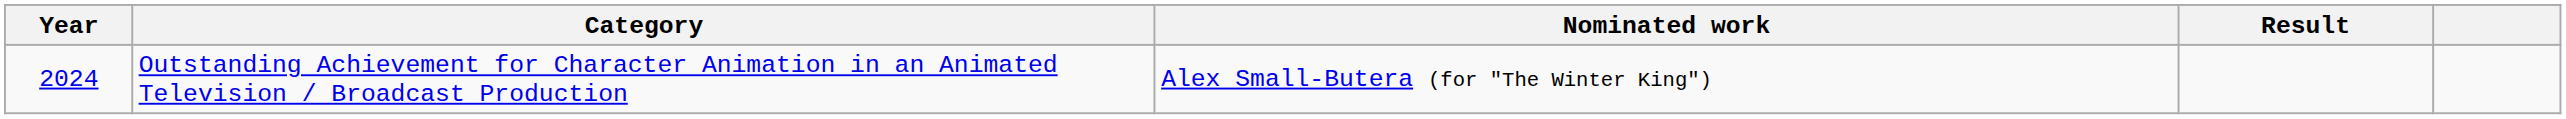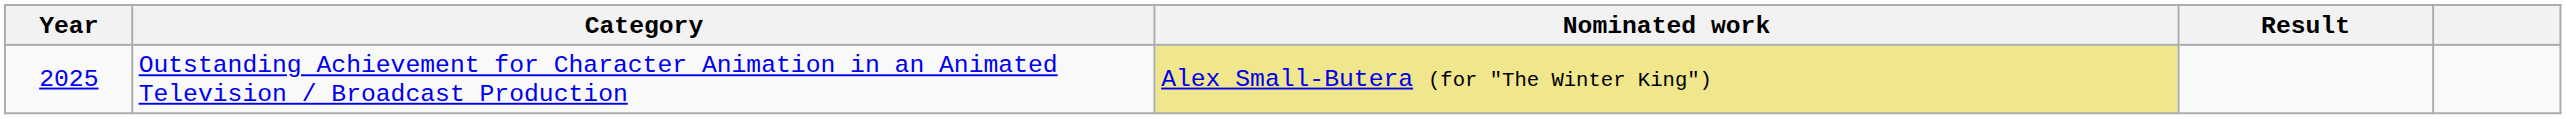row 2 | Year: 2024 -> 2025
row 2 | Nominated work: no background -> khaki background
